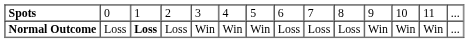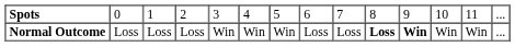Normal Outcome | column 3: bold -> normal
Normal Outcome | column 10: normal -> bold
Normal Outcome | column 11: normal -> bold
